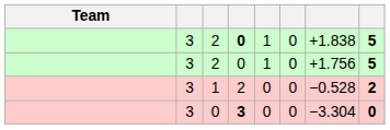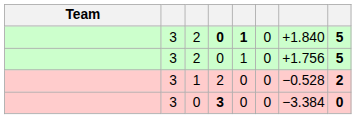row 2 | column 5: normal -> bold
row 2 | column 7: +1.838 -> +1.840
row 5 | column 7: −3.304 -> −3.384
